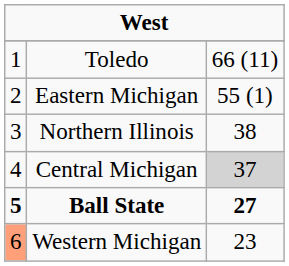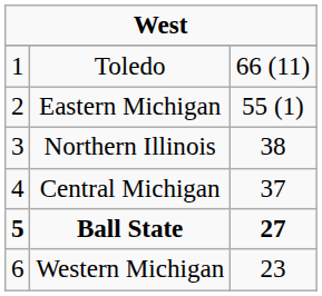Central Michigan | column 3: lightgrey background -> no background
Western Michigan | column 1: lightsalmon background -> no background
